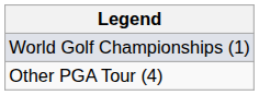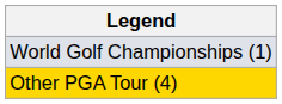row 3 | column 1: no background -> gold background
